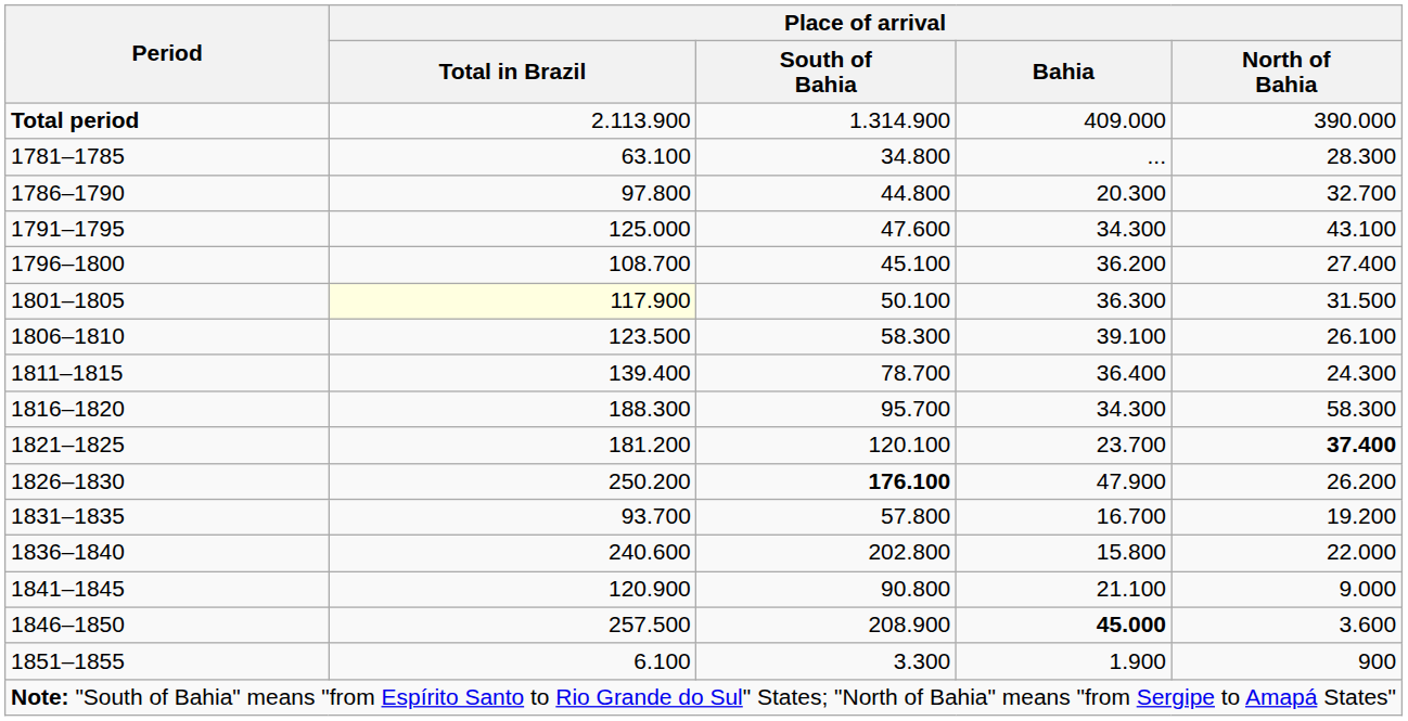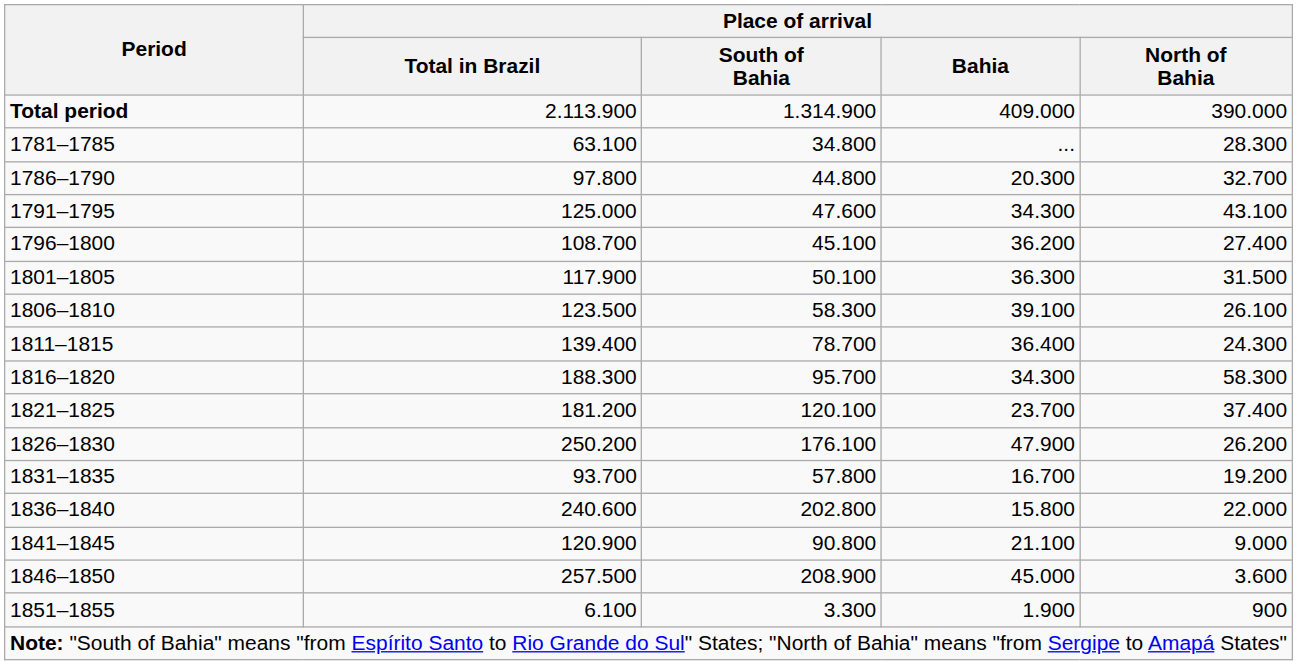1801–1805 | Place of arrival / Total in Brazil: lightyellow background -> no background
1821–1825 | Place of arrival / North of Bahia: bold -> normal
1826–1830 | Place of arrival / South of Bahia: bold -> normal
1846–1850 | Place of arrival / Bahia: bold -> normal
